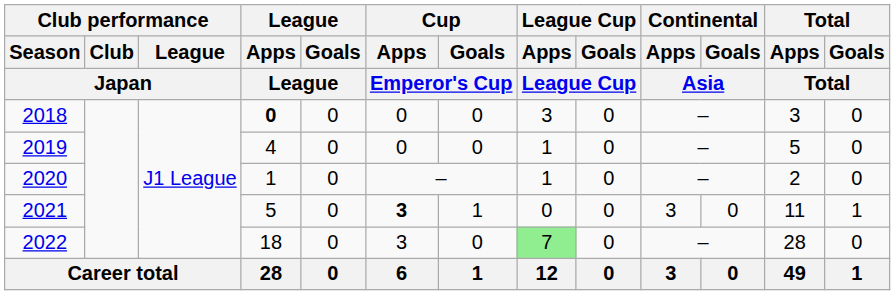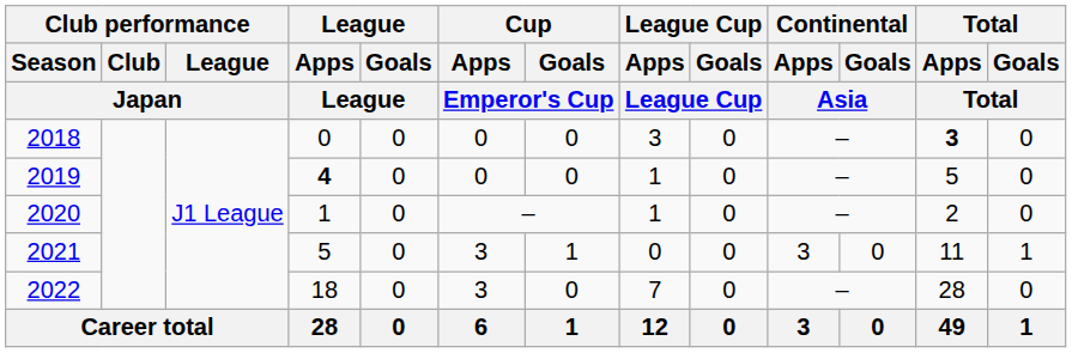2018 | League / Apps / League: bold -> normal
2018 | Total / Apps / Total: normal -> bold
2019 | League / Apps / League: normal -> bold
2021 | Cup / Apps / Emperor's Cup: bold -> normal
2022 | League Cup / Apps / League Cup: lightgreen background -> no background
